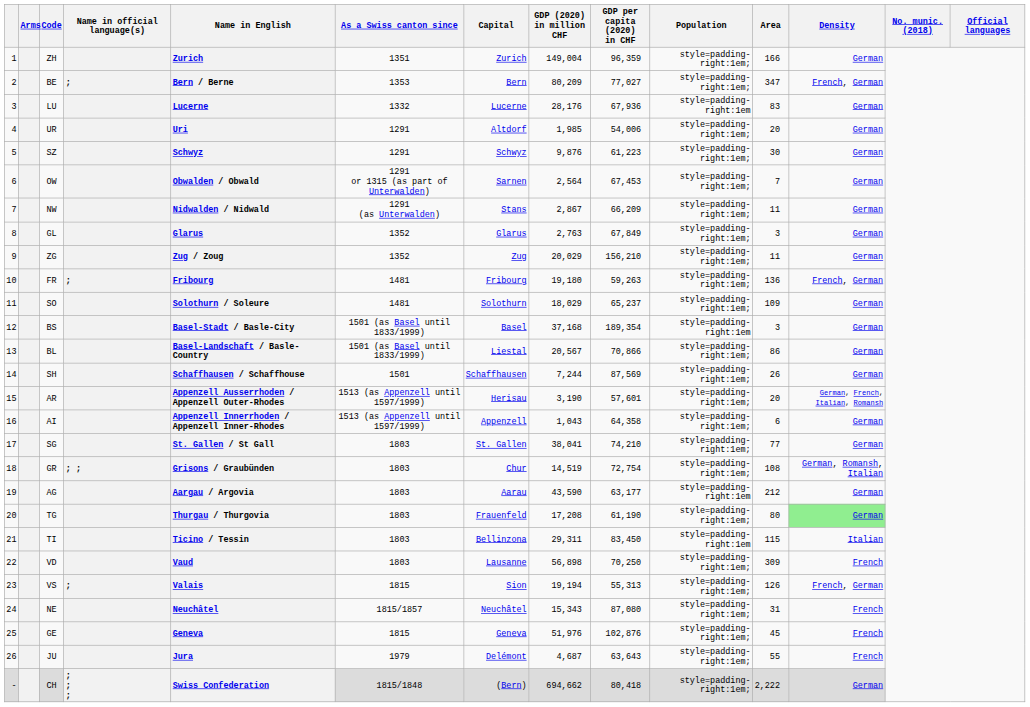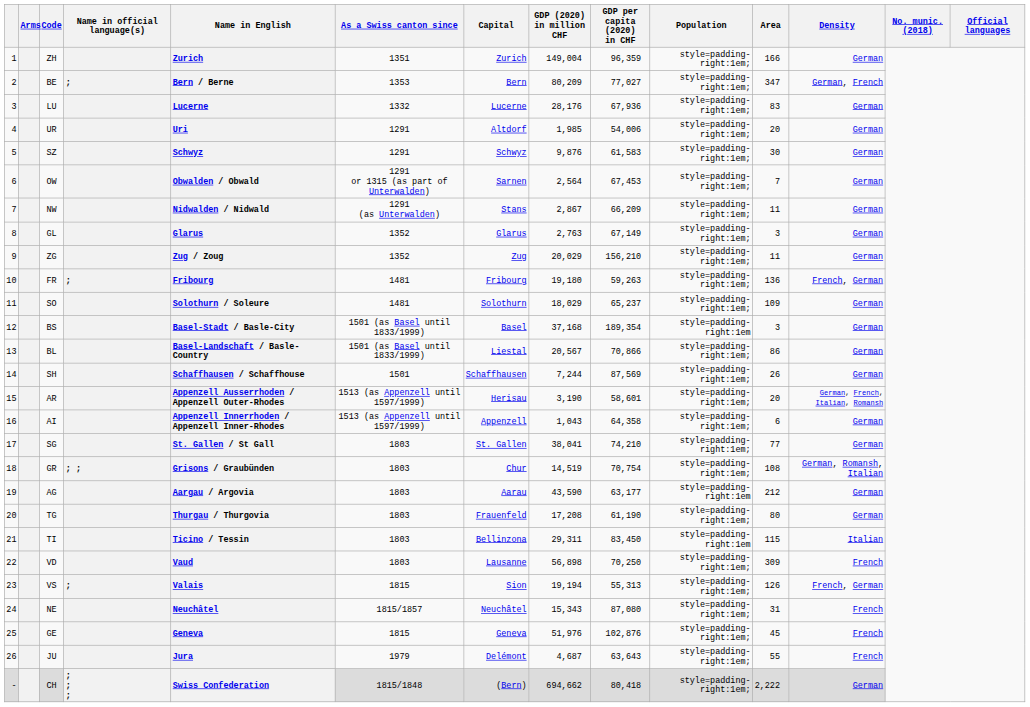BE | Density: French, German -> German, French
LU | Population: style=padding-right:1em -> style=padding-right:1em;
SZ | GDP per capita (2020) in CHF: 61,223 -> 61,583
GL | GDP per capita (2020) in CHF: 67,849 -> 67,149
AR | GDP per capita (2020) in CHF: 57,601 -> 58,601
GR | GDP per capita (2020) in CHF: 72,754 -> 70,754
TG | Density: lightgreen background -> no background
